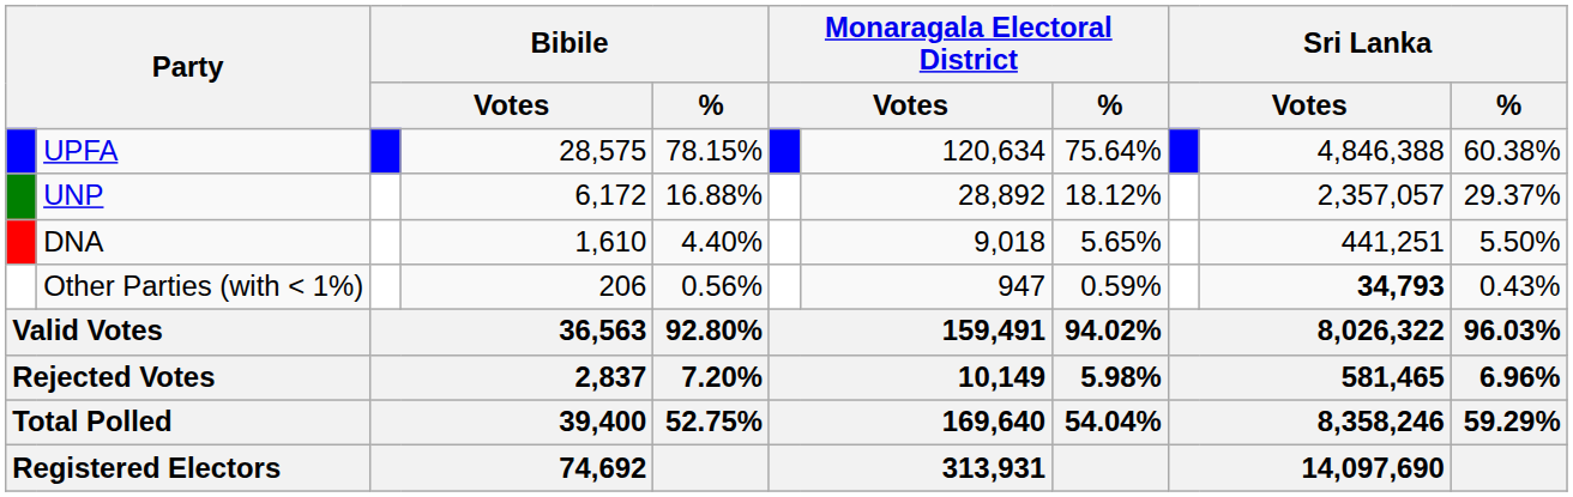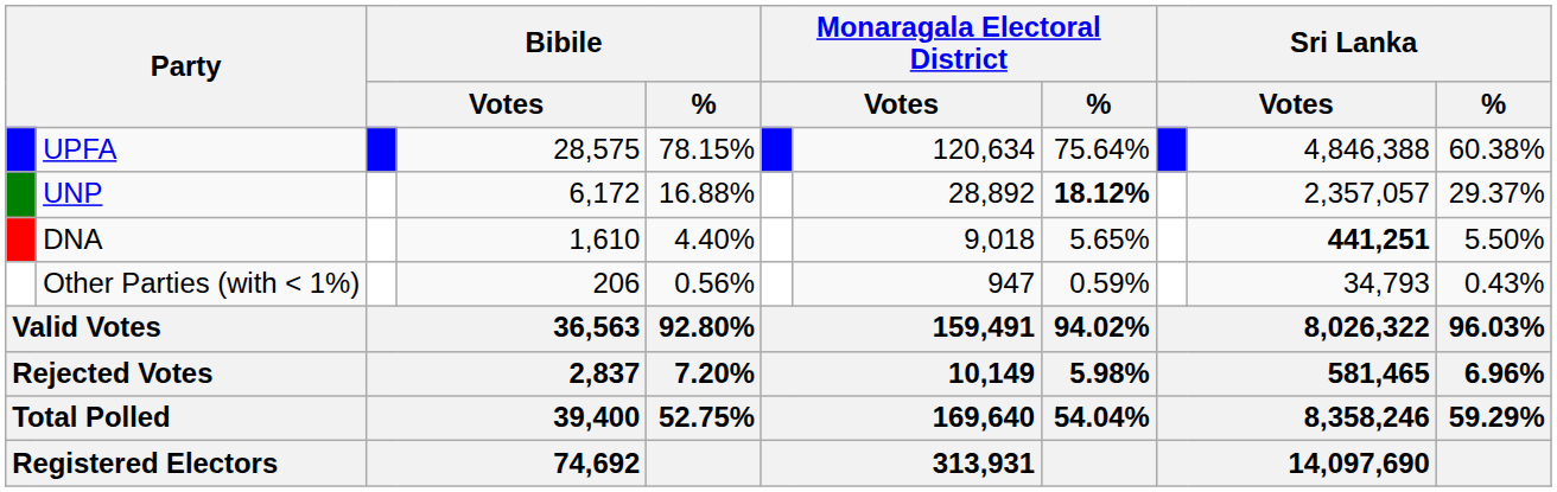UNP | Monaragala Electoral District / %: normal -> bold
DNA | column 10: normal -> bold
Other Parties (with < 1%) | column 10: bold -> normal
